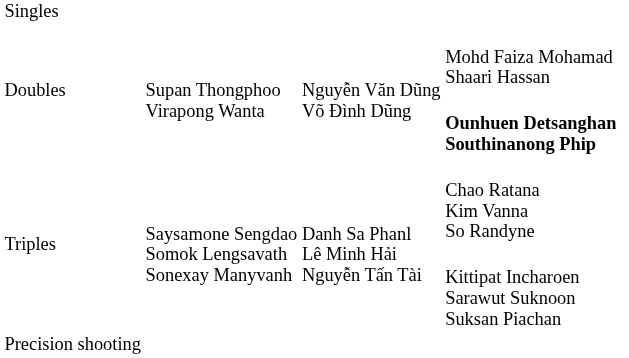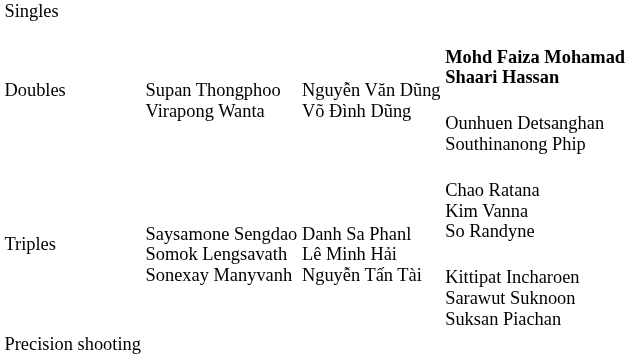Mohd Faiza Mohamad Shaari Hassan | column 4: normal -> bold
Ounhuen Detsanghan Southinanong Phip | column 4: bold -> normal
